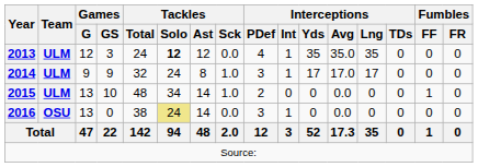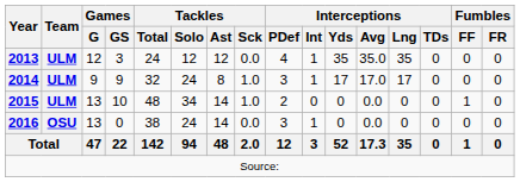2013 | Tackles / Solo: bold -> normal
2016 | Tackles / Solo: khaki background -> no background
